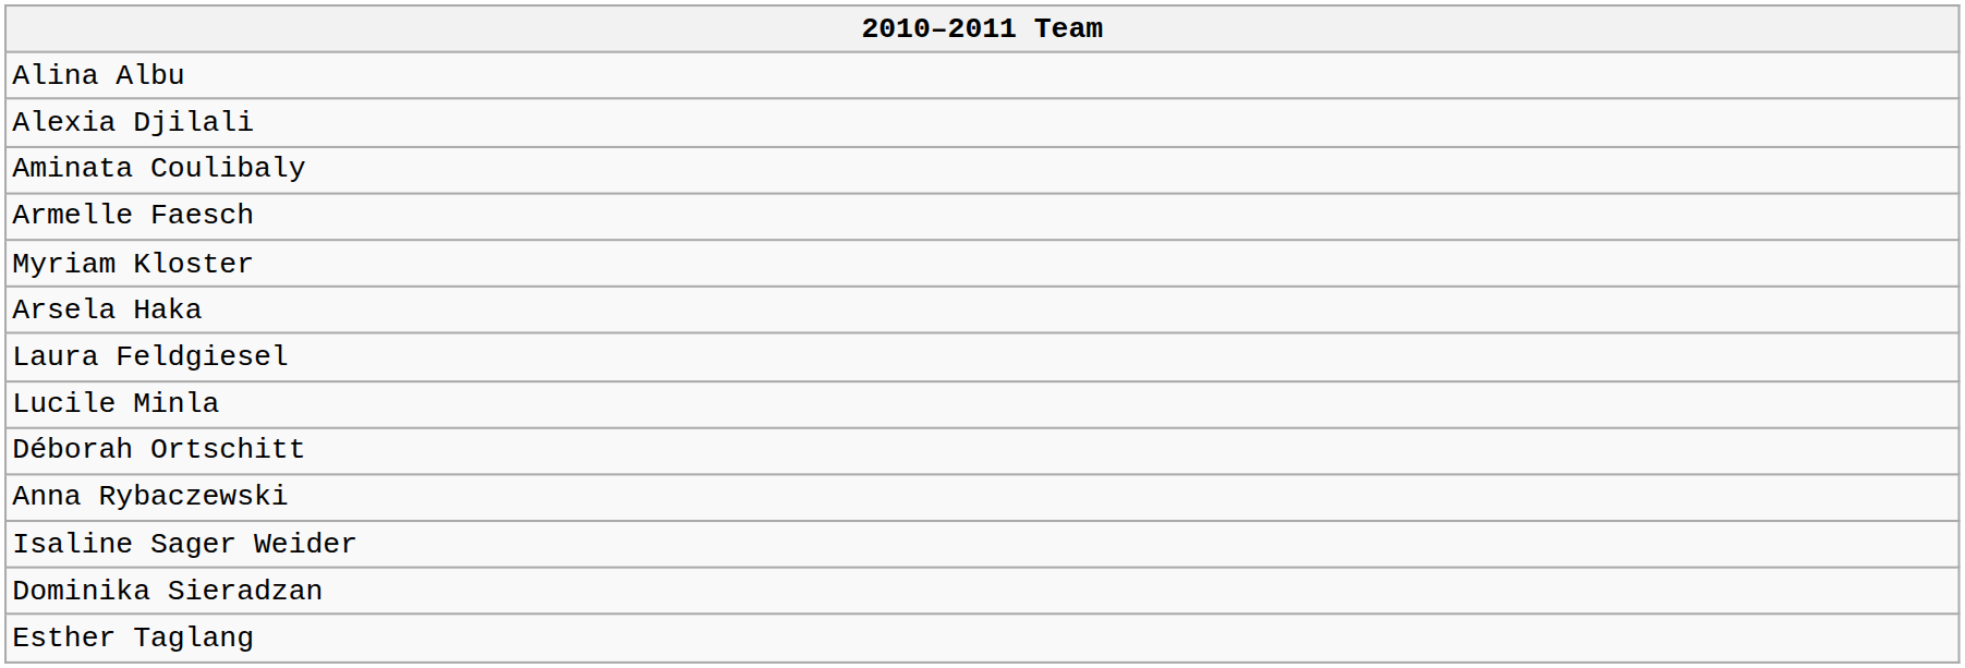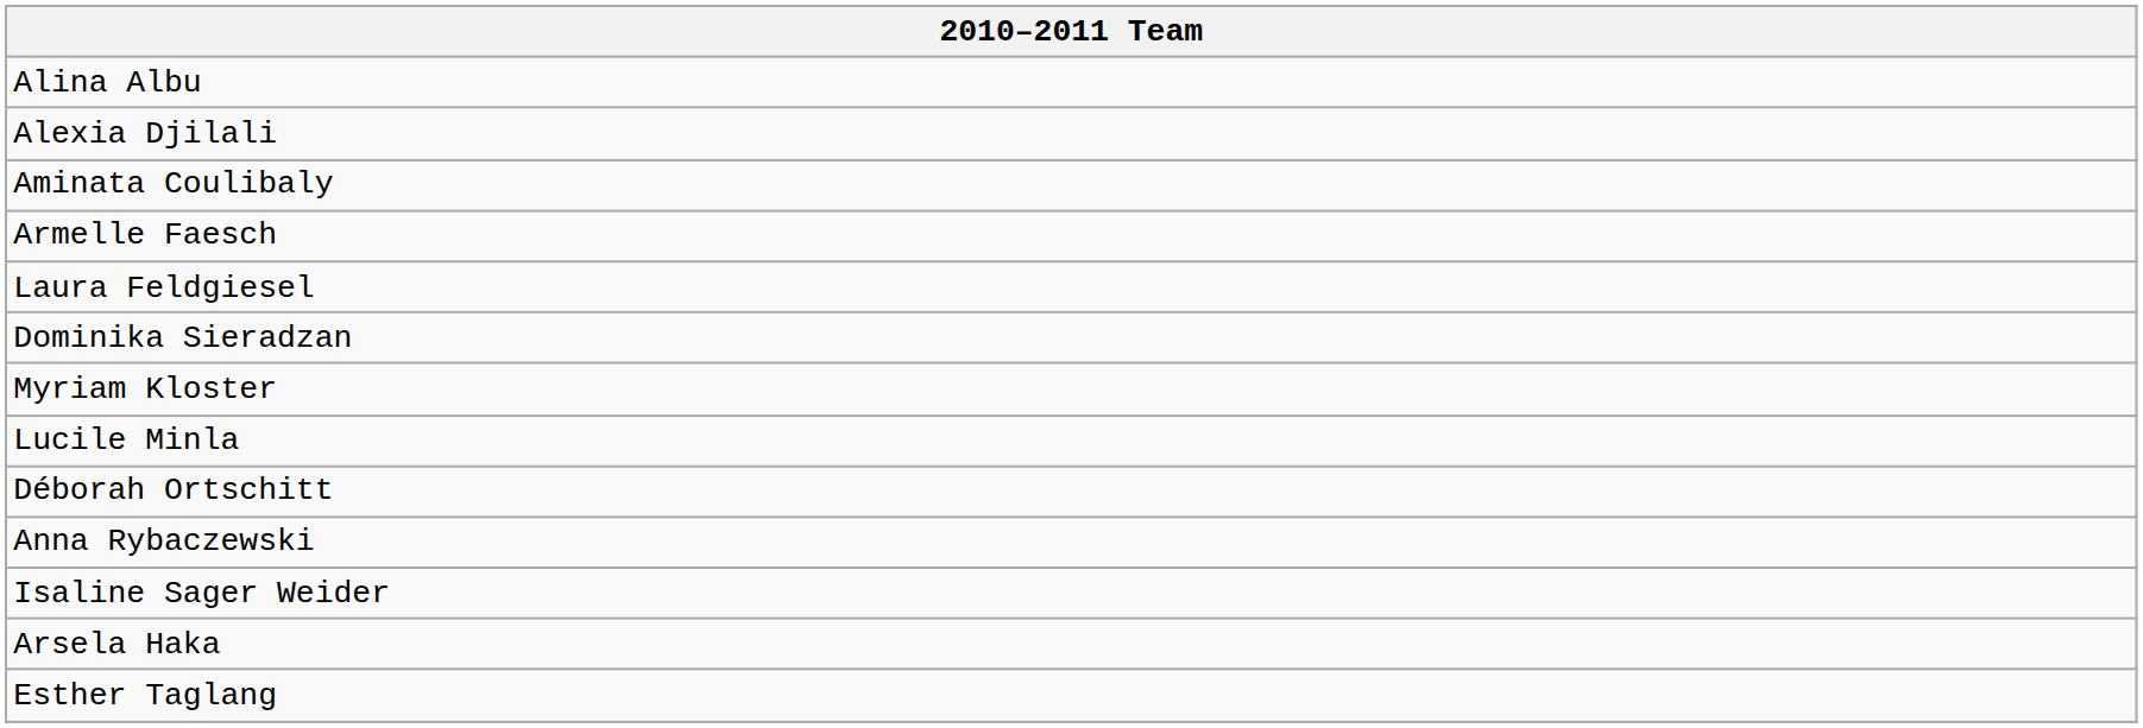row 6 | column 1: Myriam Kloster -> Laura Feldgiesel
row 7 | column 1: Arsela Haka -> Dominika Sieradzan
row 8 | column 1: Laura Feldgiesel -> Myriam Kloster
row 13 | column 1: Dominika Sieradzan -> Arsela Haka
